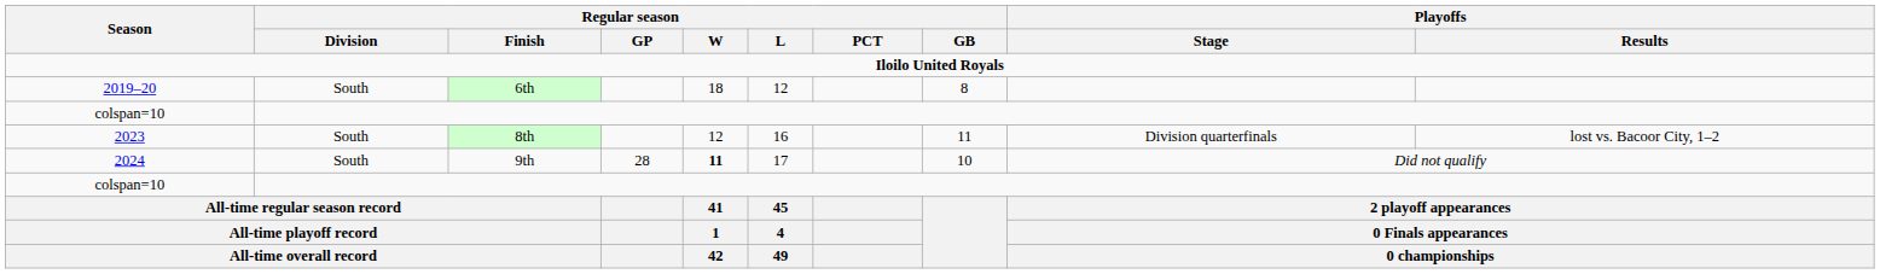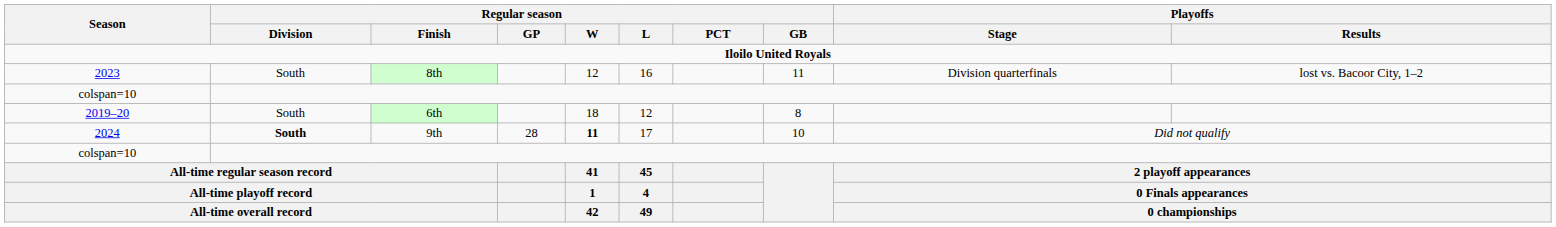rows swapped: 2019–20 <-> 2023
2024 | Regular season / Division: normal -> bold
